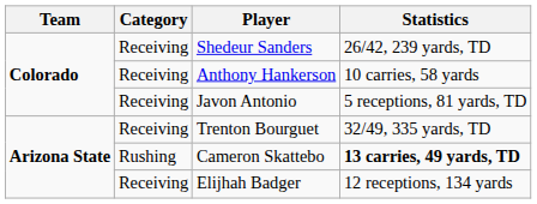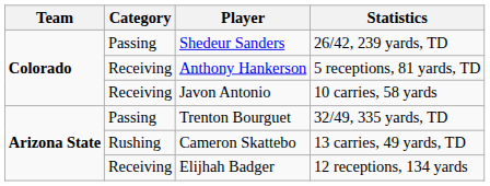Shedeur Sanders | Category: Receiving -> Passing
Anthony Hankerson | Statistics: 10 carries, 58 yards -> 5 receptions, 81 yards, TD
Javon Antonio | Statistics: 5 receptions, 81 yards, TD -> 10 carries, 58 yards
Trenton Bourguet | Category: Receiving -> Passing
Cameron Skattebo | Statistics: bold -> normal
